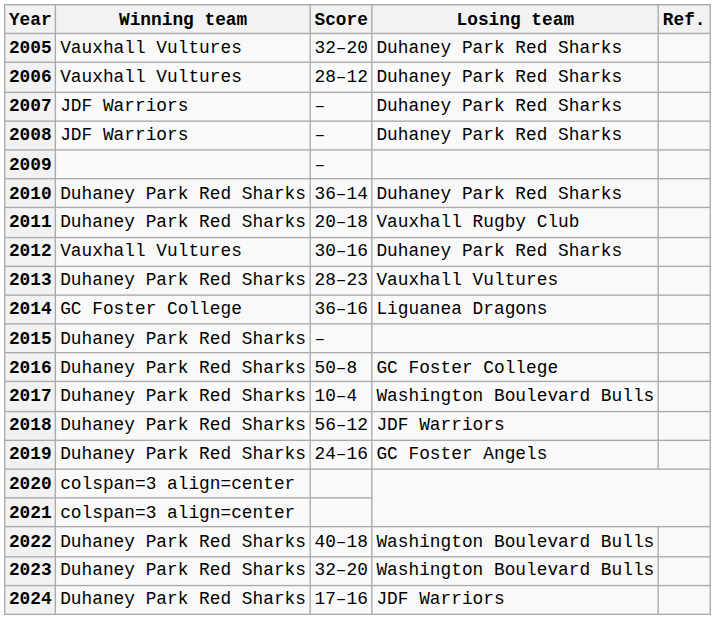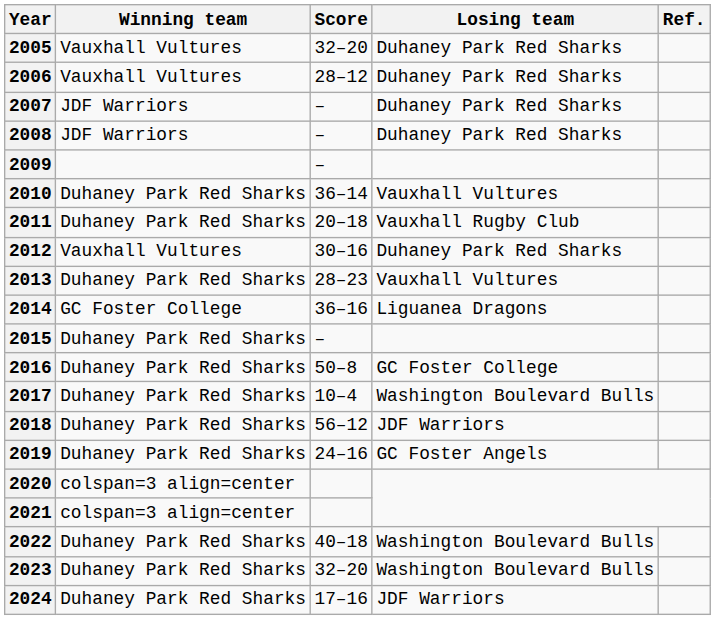2010 | Losing team: Duhaney Park Red Sharks -> Vauxhall Vultures
